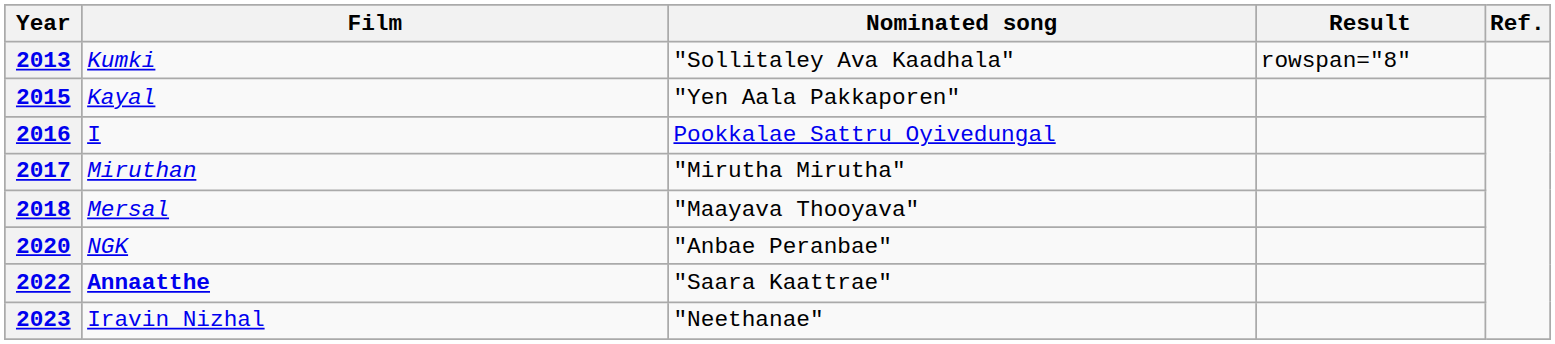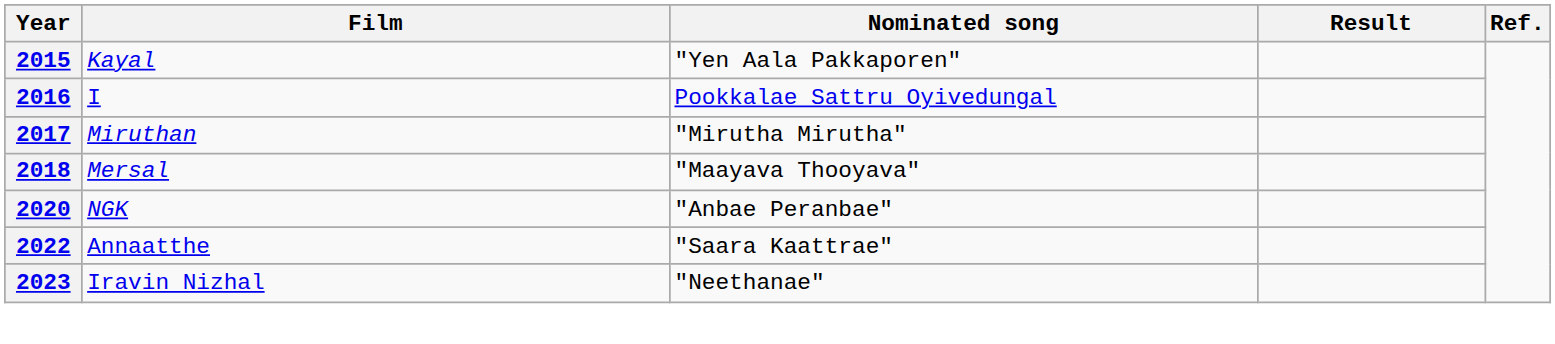- row: 2013 | Kumki | "Sollitaley Ava Kaadhala" | rowspan="8"
2022 | Film: bold -> normal
